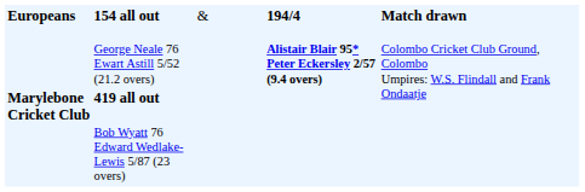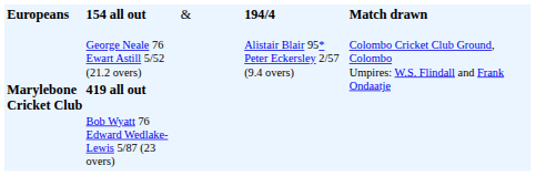George Neale 76 Ewart Astill 5/52 (21.2 overs) | column 4: bold -> normal
